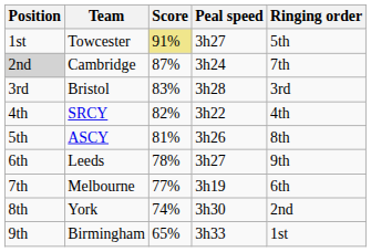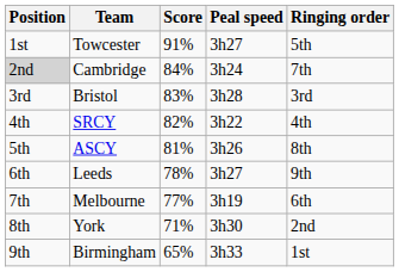row 2 | Score: khaki background -> no background
row 3 | Score: 87% -> 84%
row 9 | Score: 74% -> 71%
